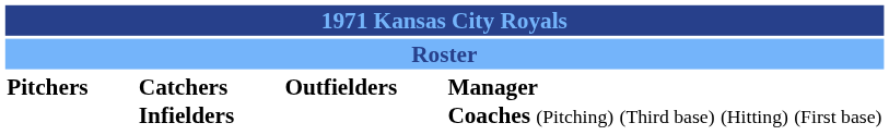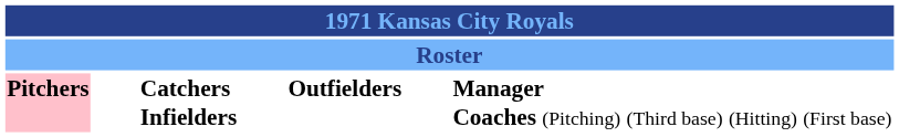Pitchers | column 1: no background -> pink background
